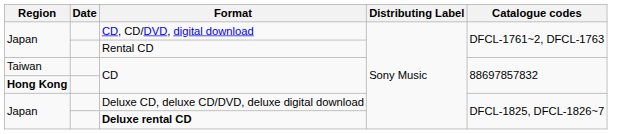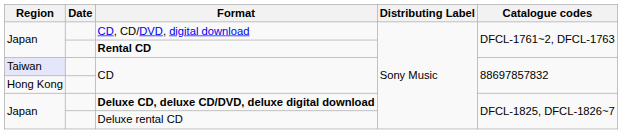Rental CD | Format: normal -> bold
Taiwan / CD | Region: no background -> lavender background
Hong Kong / CD | Region: bold -> normal
Deluxe CD, deluxe CD/DVD, deluxe digital download | Format: normal -> bold
Deluxe rental CD | Format: bold -> normal
